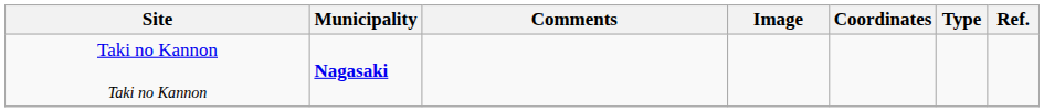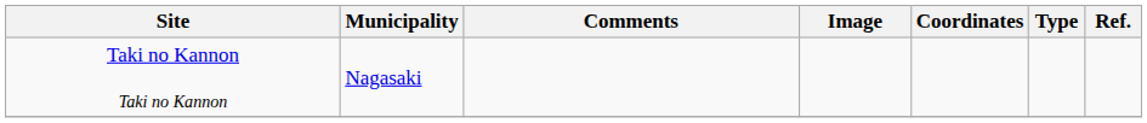Taki no Kannon Taki no Kannon | Municipality: bold -> normal
